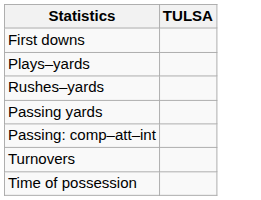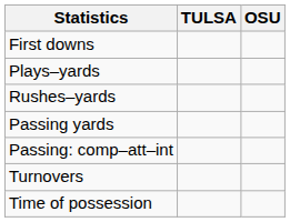+ column: OSU
